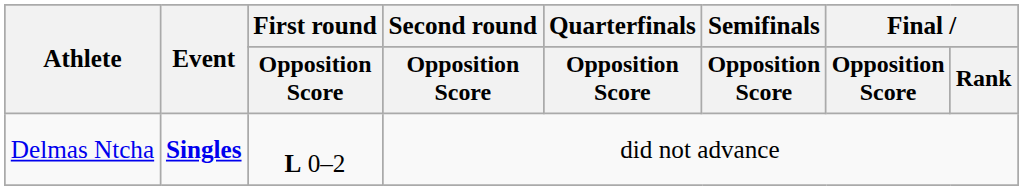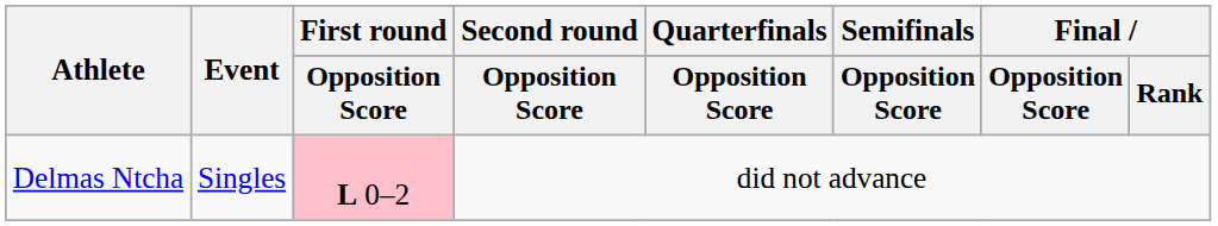Delmas Ntcha | Event: bold -> normal
Delmas Ntcha | First round / Opposition Score: no background -> pink background
